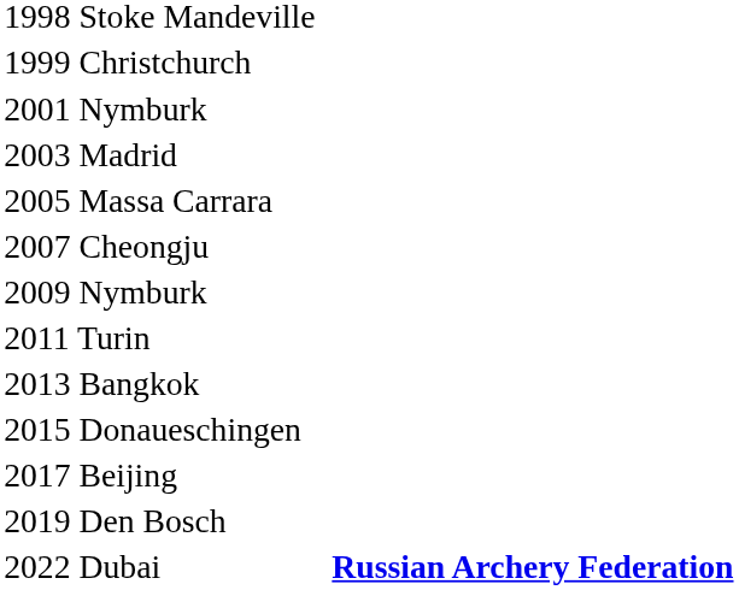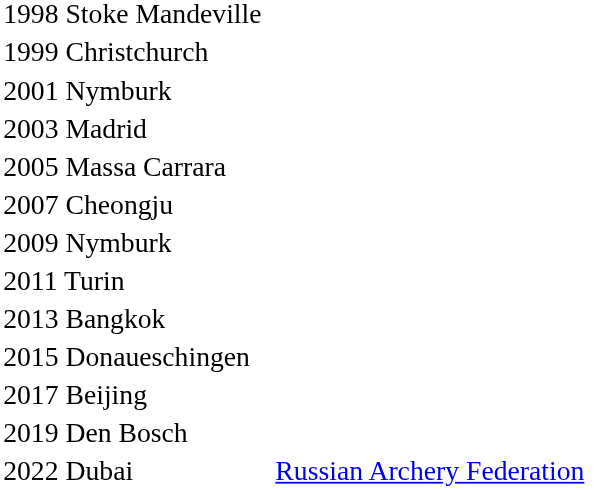2022 Dubai | column 2: bold -> normal
